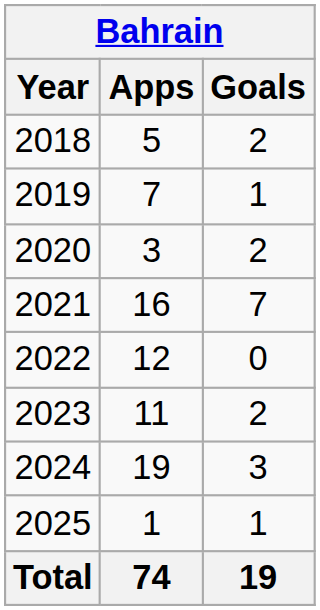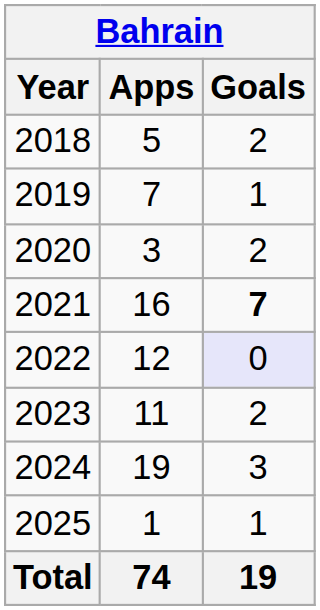2021 | Goals: normal -> bold
2022 | Goals: no background -> lavender background
